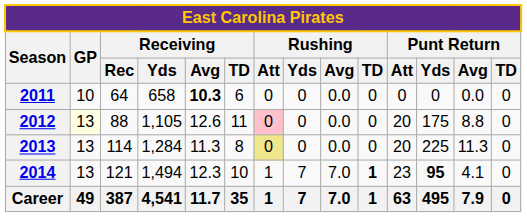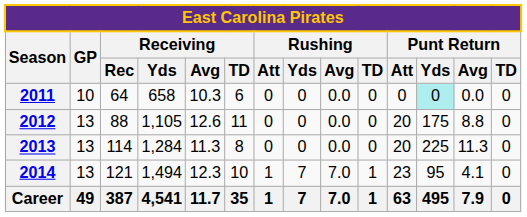2011 | Receiving / Avg: bold -> normal
2011 | Punt Return / Yds: no background -> paleturquoise background
2012 | GP: lightyellow background -> no background
2012 | Rushing / Att: pink background -> no background
2013 | Rushing / Att: khaki background -> no background
2014 | Rushing / TD: bold -> normal
2014 | Punt Return / Yds: bold -> normal
